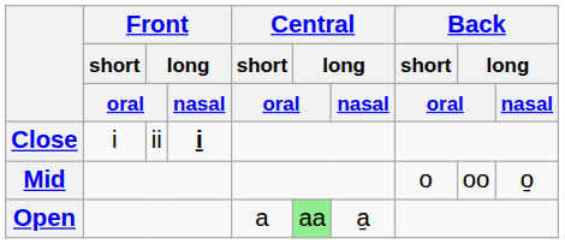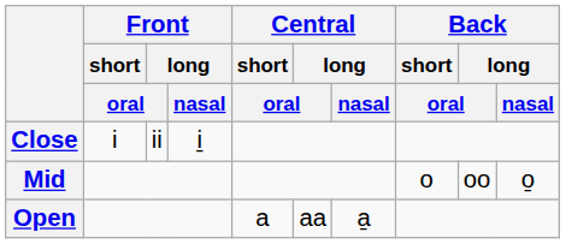Close | Front / long / nasal: bold -> normal
Open | Central / long / oral: lightgreen background -> no background
